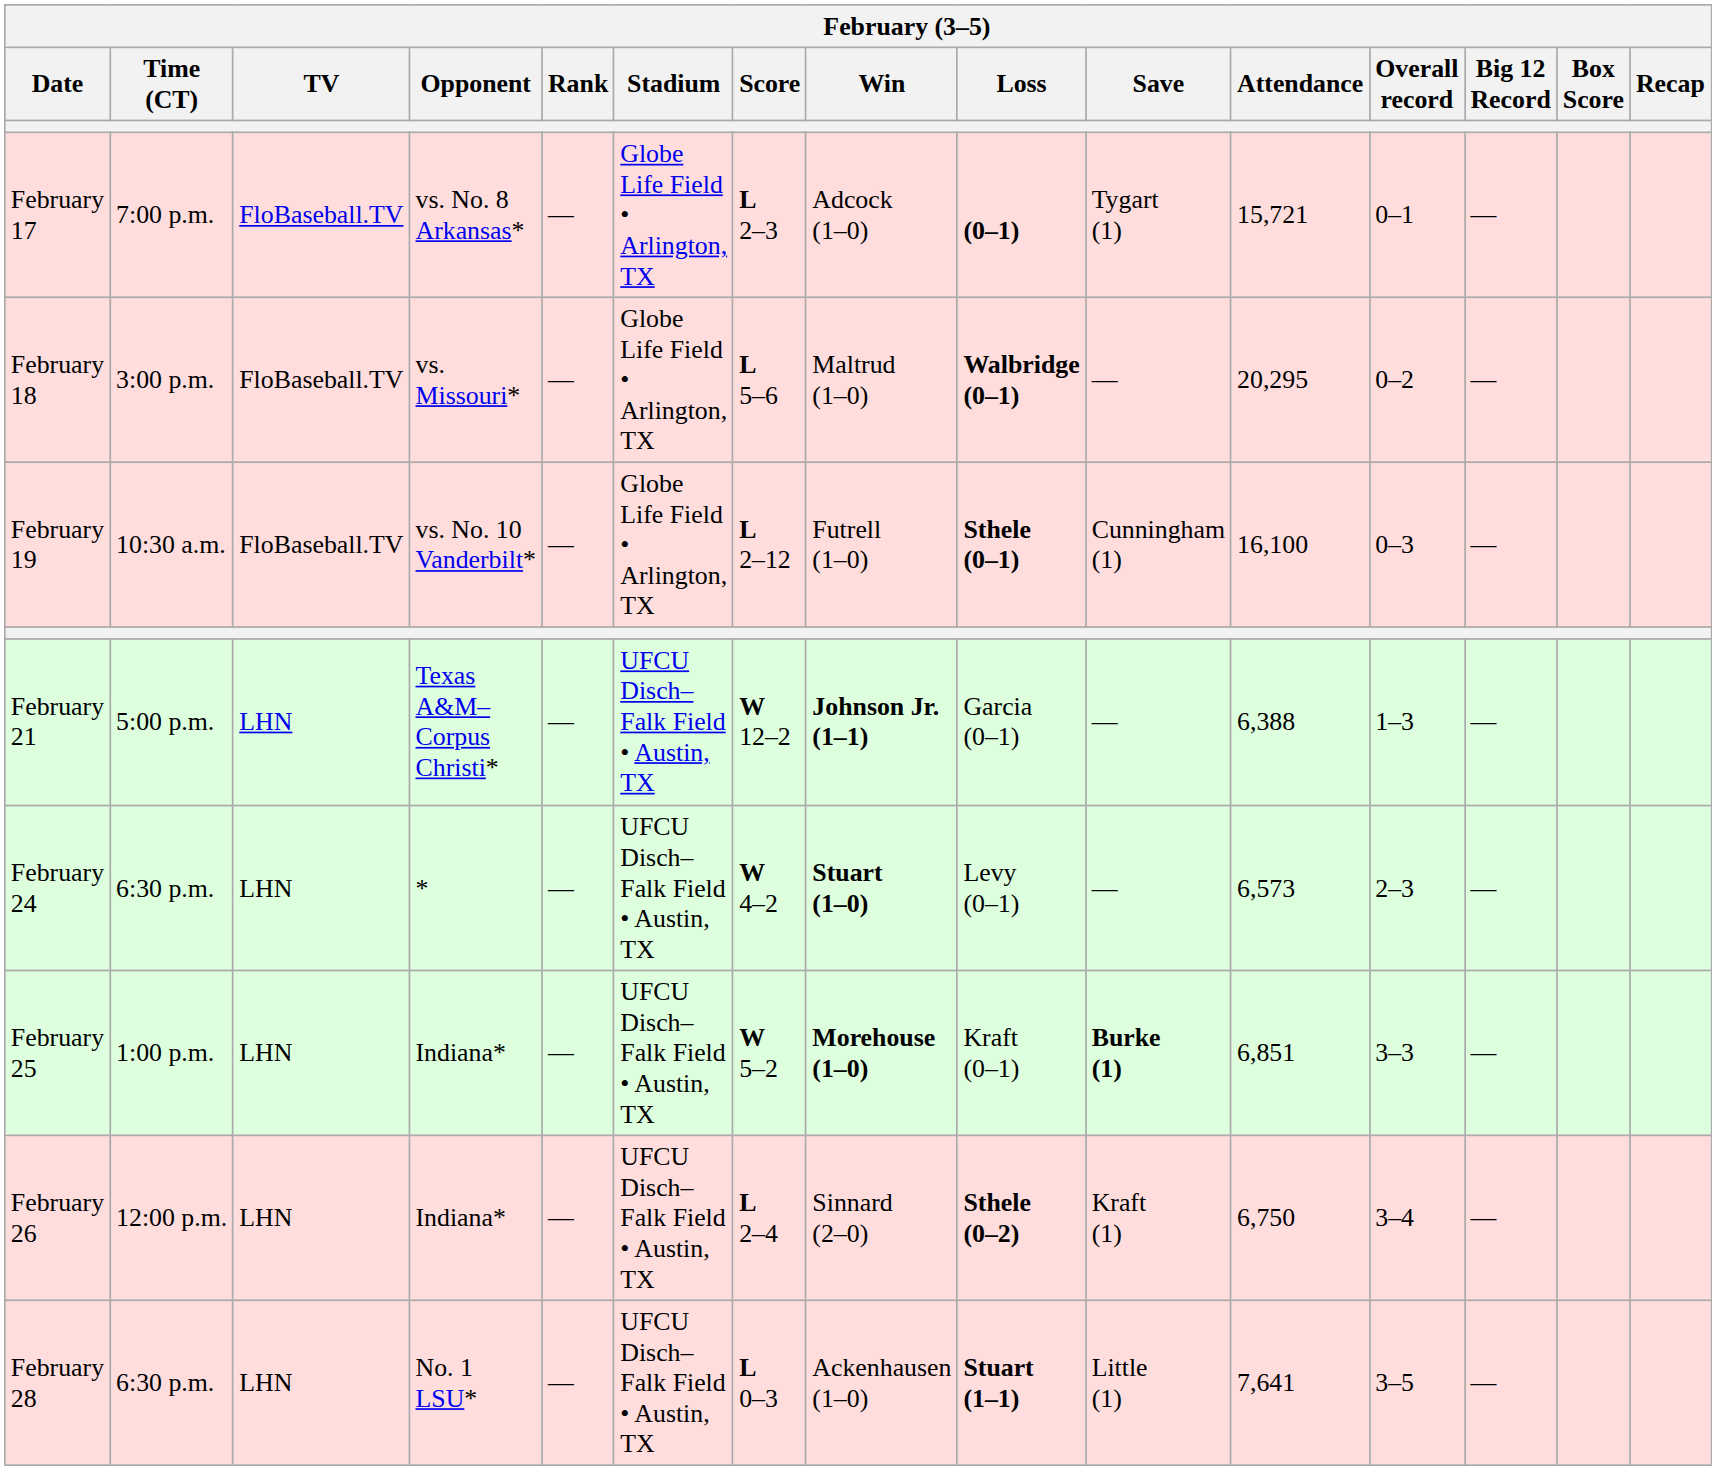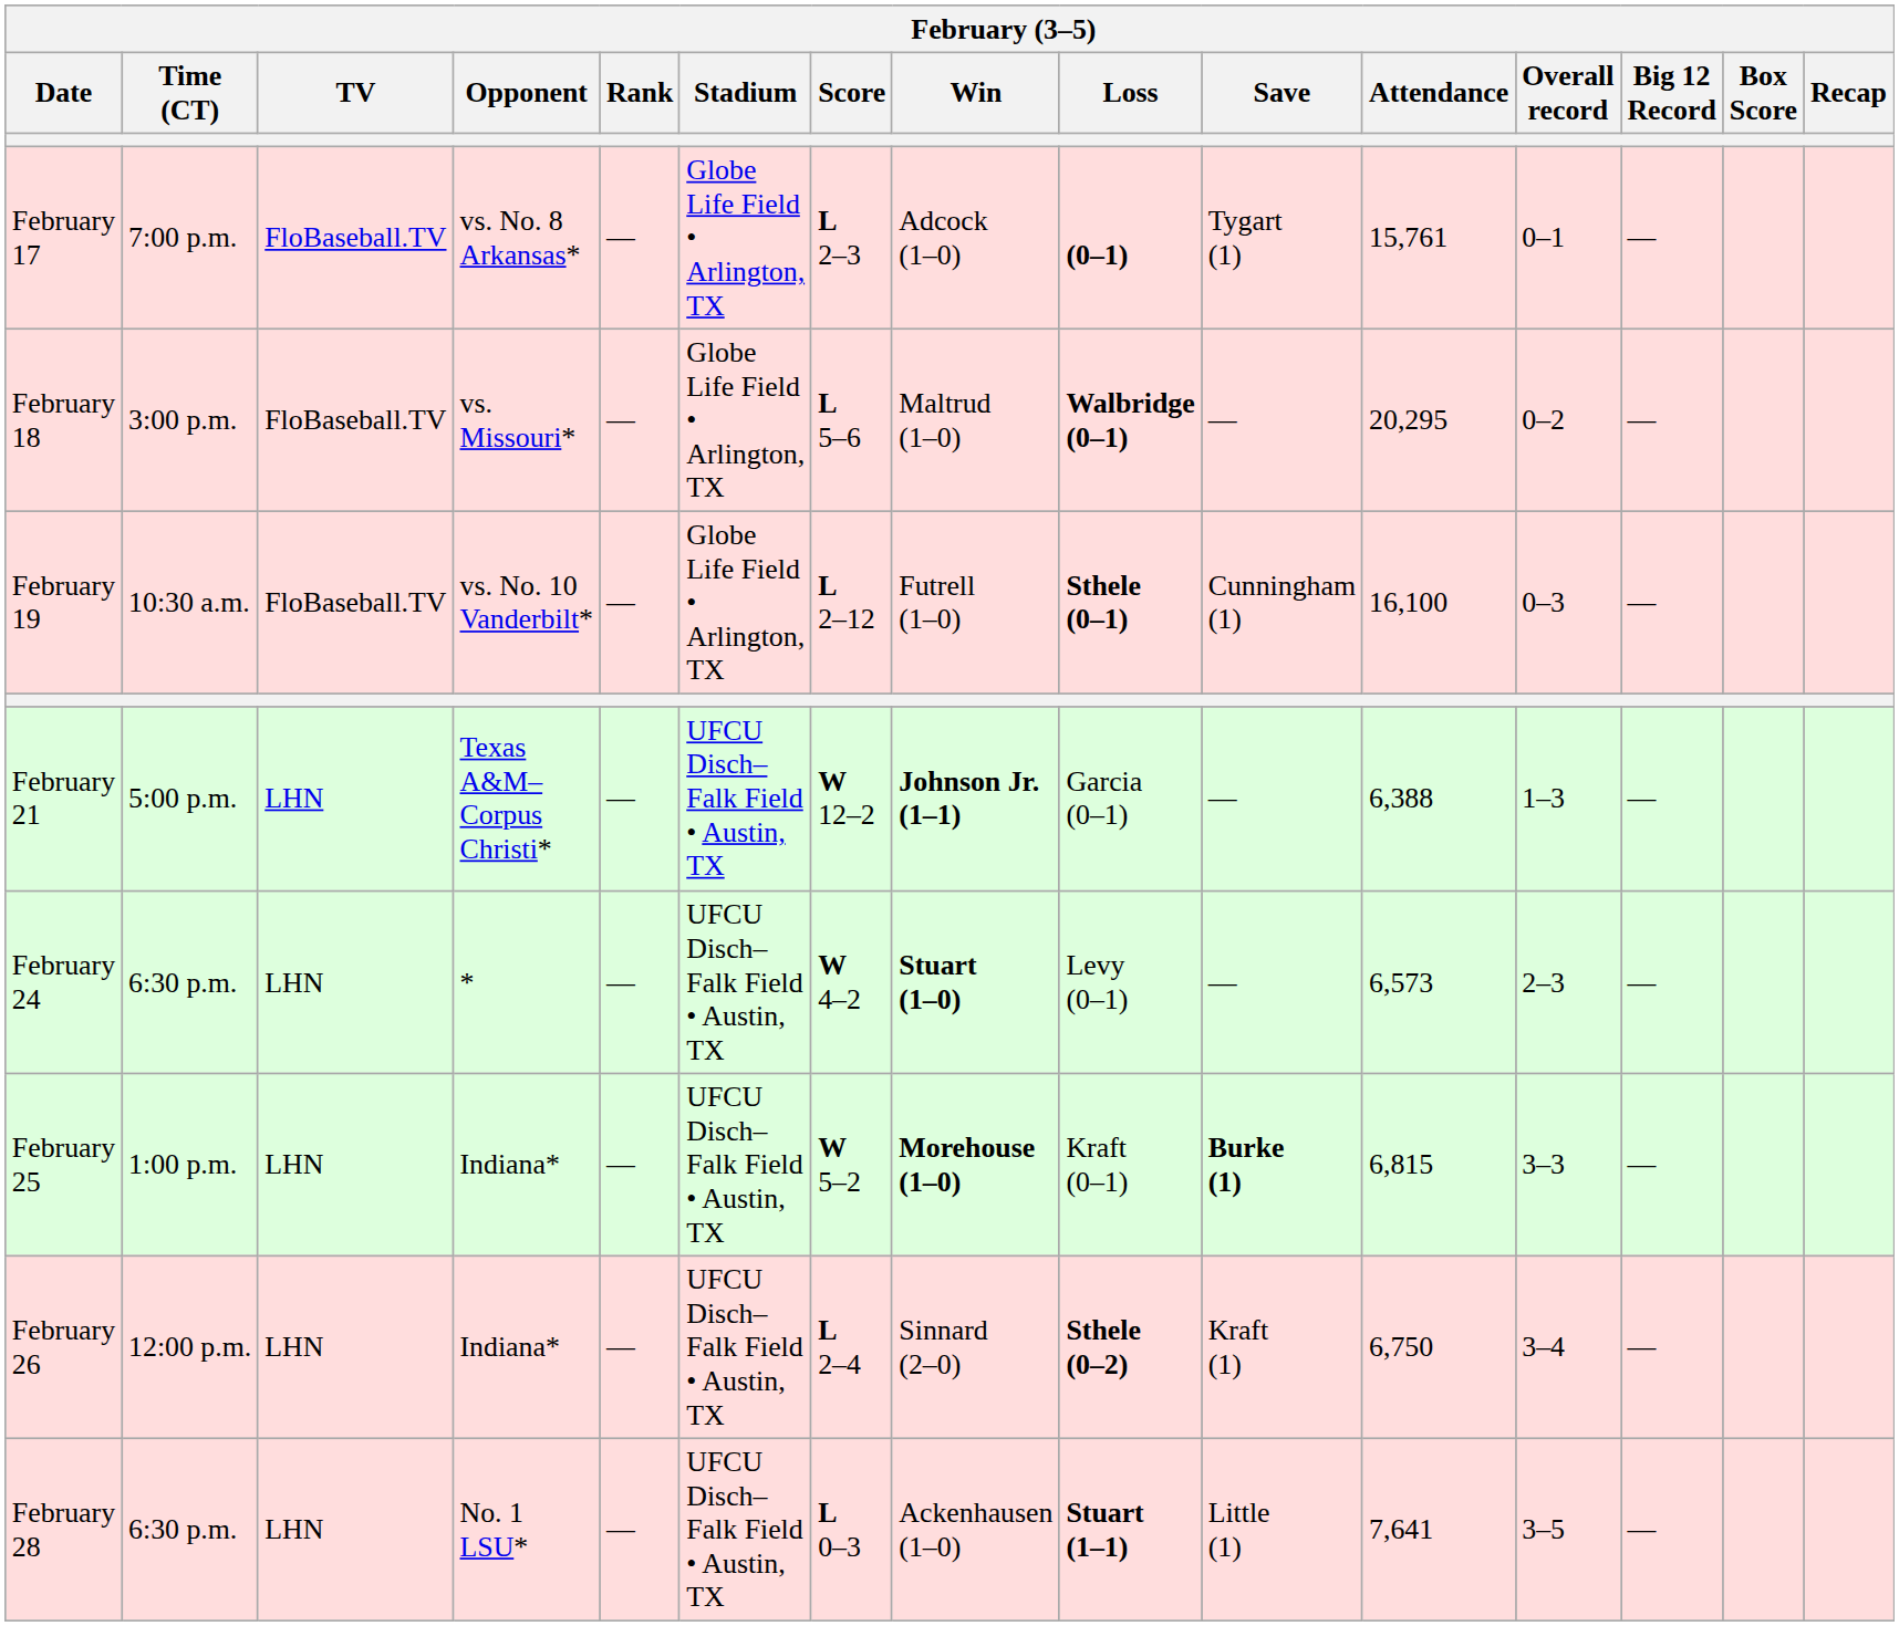February 17 | Attendance: 15,721 -> 15,761
February 25 | Attendance: 6,851 -> 6,815
